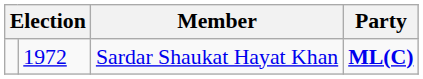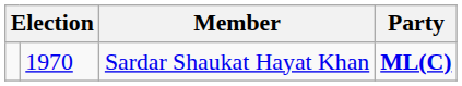Sardar Shaukat Hayat Khan | column 2: 1972 -> 1970
